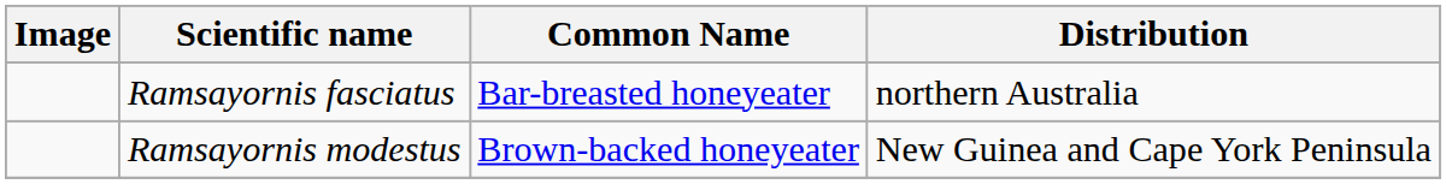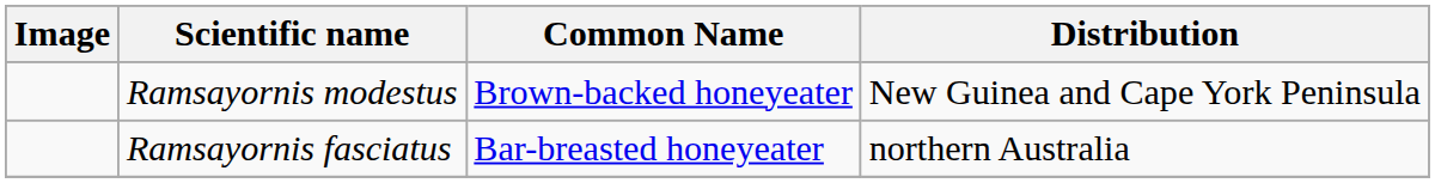rows swapped: Ramsayornis fasciatus <-> Ramsayornis modestus
